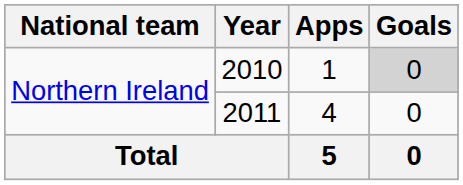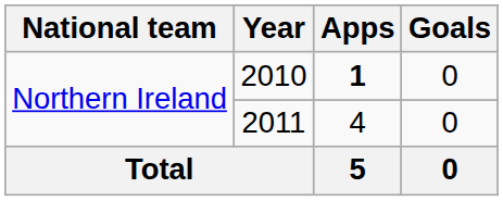2010 | Apps: normal -> bold
2010 | Goals: lightgrey background -> no background
